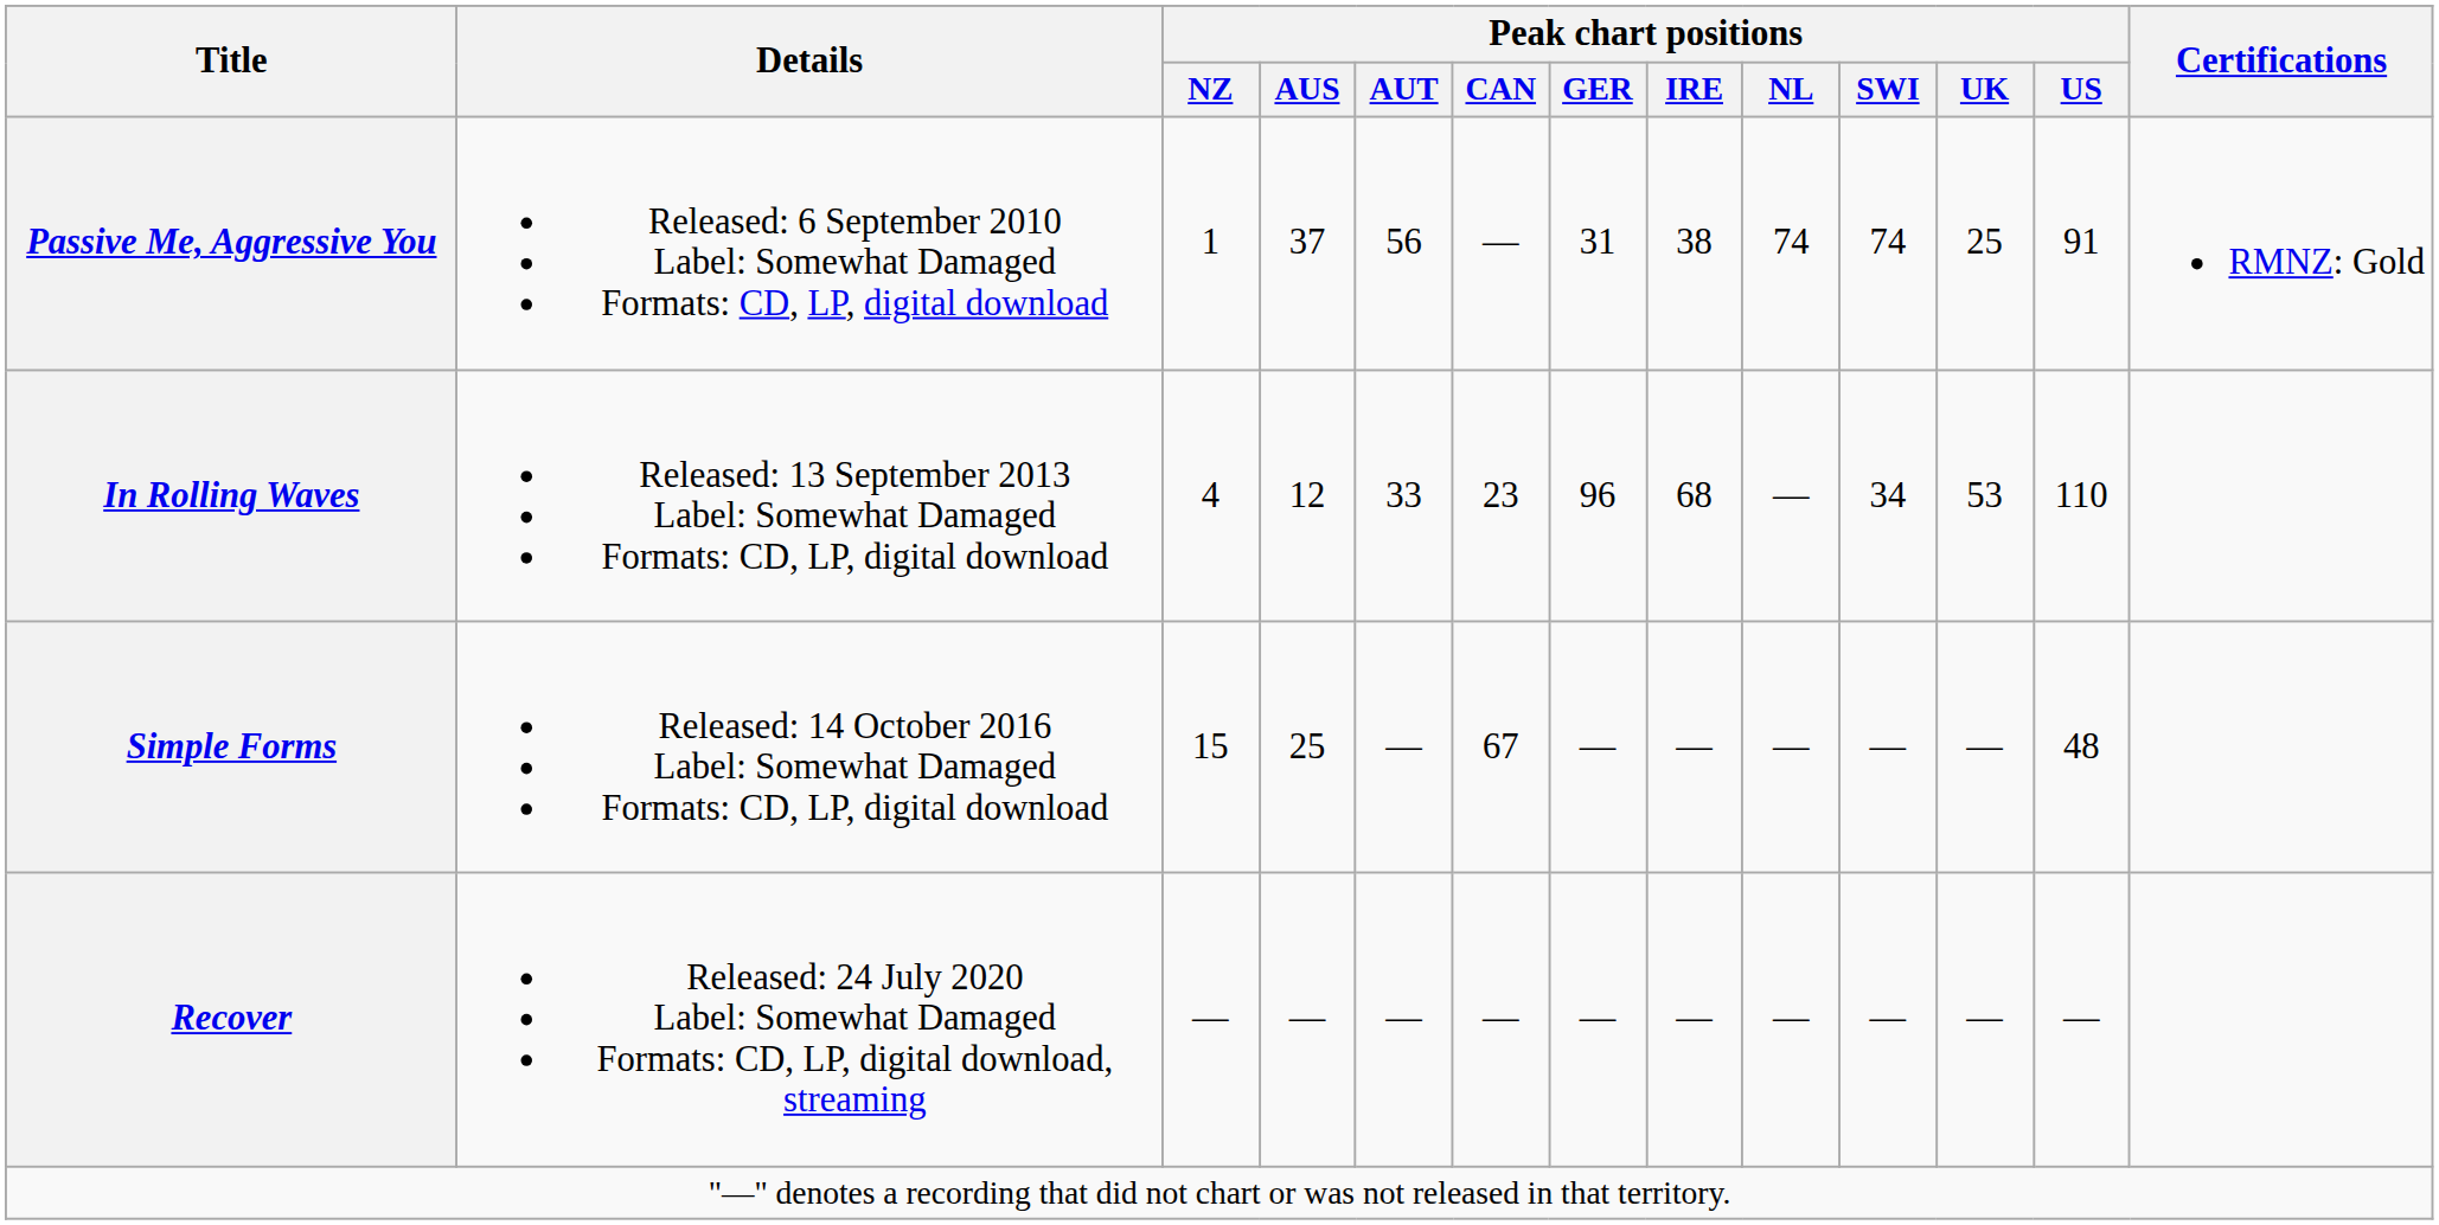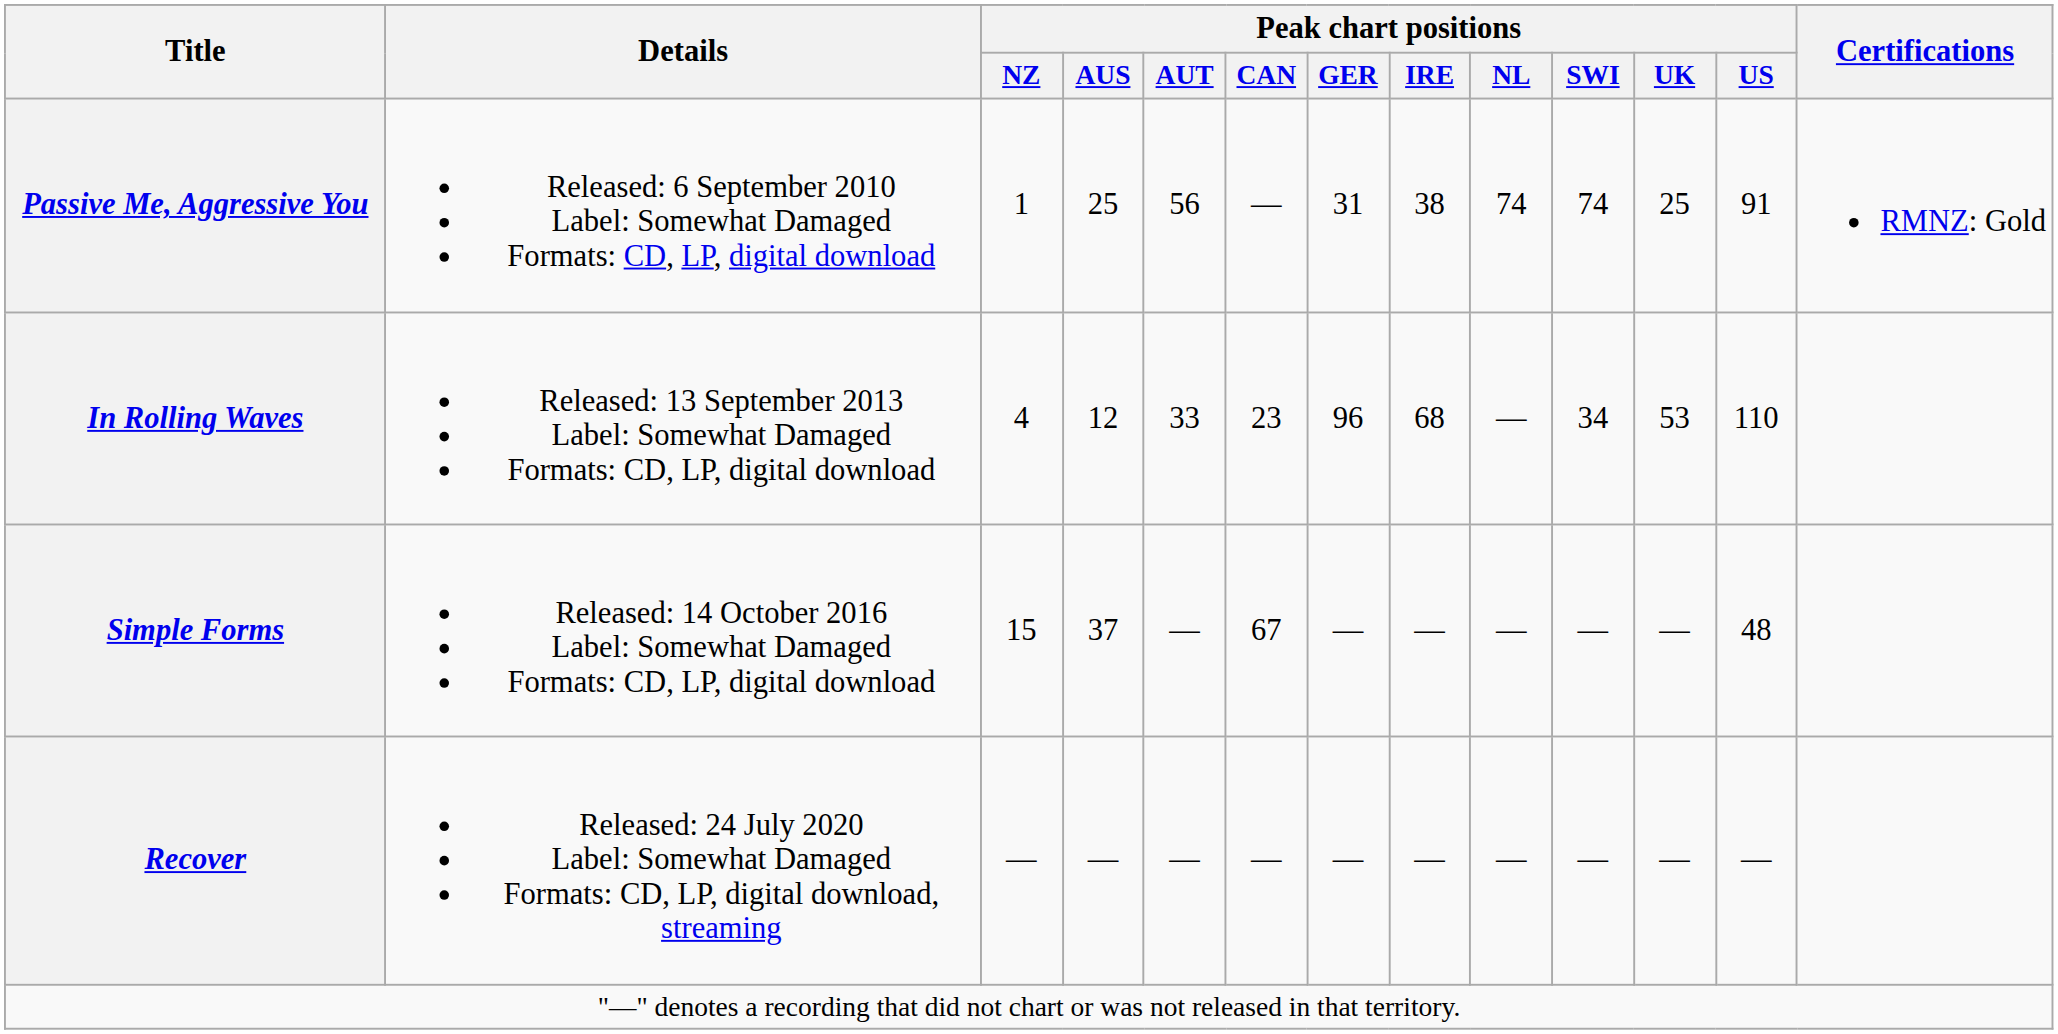Passive Me, Aggressive You | Peak chart positions / AUS: 37 -> 25
Simple Forms | Peak chart positions / AUS: 25 -> 37
